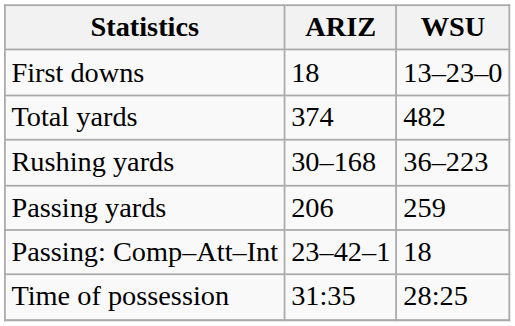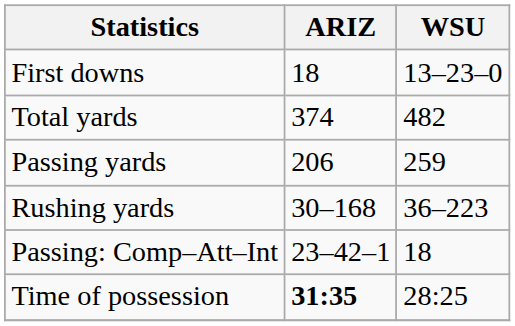rows swapped: Rushing yards <-> Passing yards
Time of possession | ARIZ: normal -> bold
